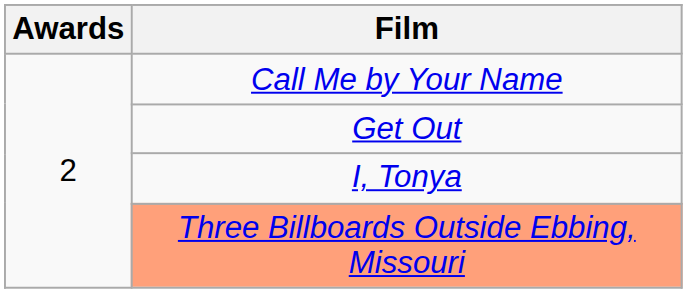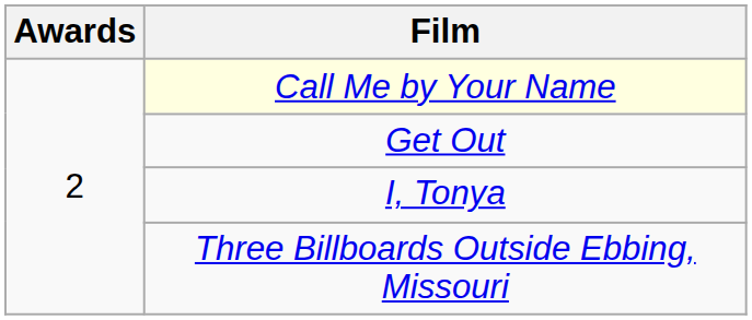Call Me by Your Name | Film: no background -> lightyellow background
Three Billboards Outside Ebbing, Missouri | Film: lightsalmon background -> no background
